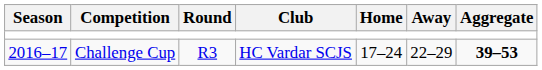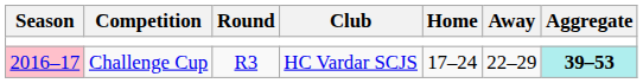Challenge Cup | Season: no background -> pink background
Challenge Cup | Aggregate: no background -> paleturquoise background
